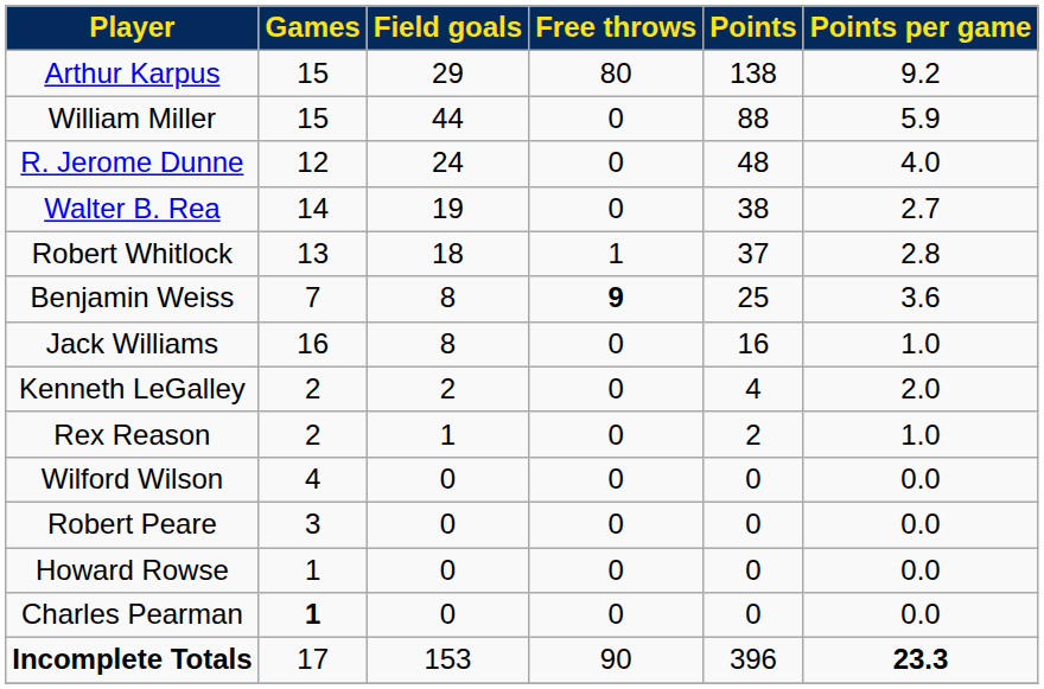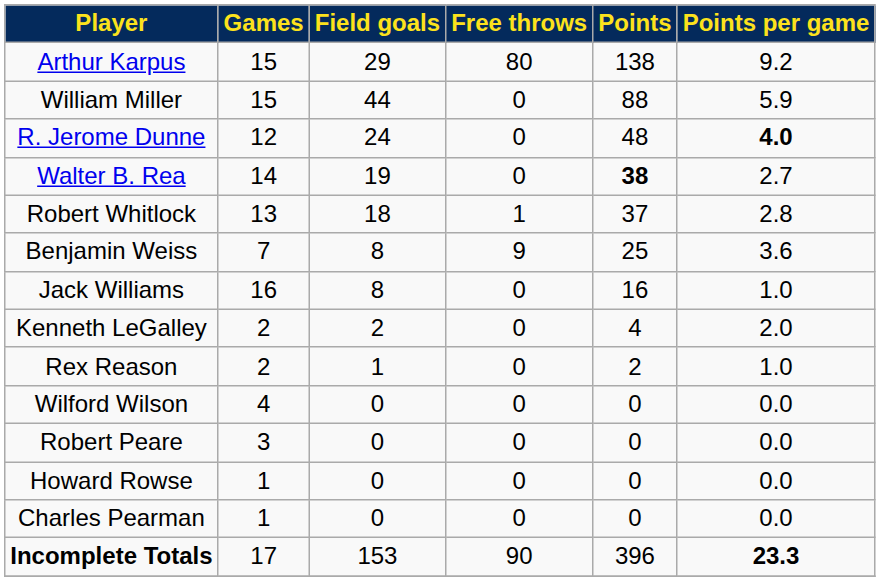R. Jerome Dunne | Points per game: normal -> bold
Walter B. Rea | Points: normal -> bold
Benjamin Weiss | Free throws: bold -> normal
Charles Pearman | Games: bold -> normal
